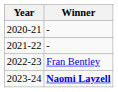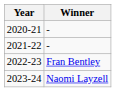2023-24 | Winner: bold -> normal
